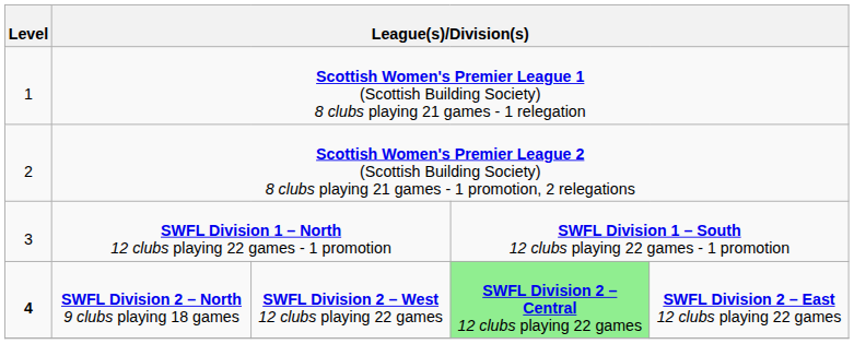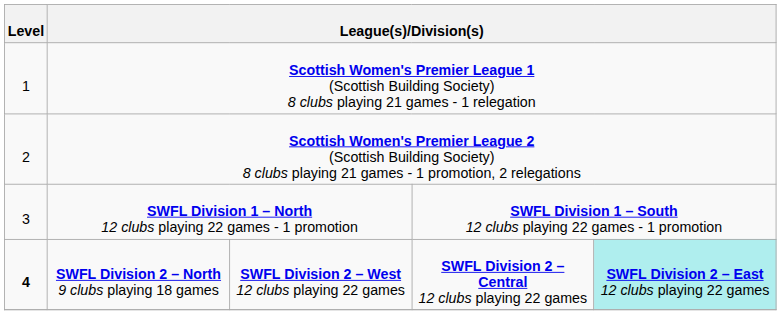SWFL Division 2 – North 9 clubs playing 18 games | column 4: lightgreen background -> no background
SWFL Division 2 – North 9 clubs playing 18 games | column 5: no background -> paleturquoise background
